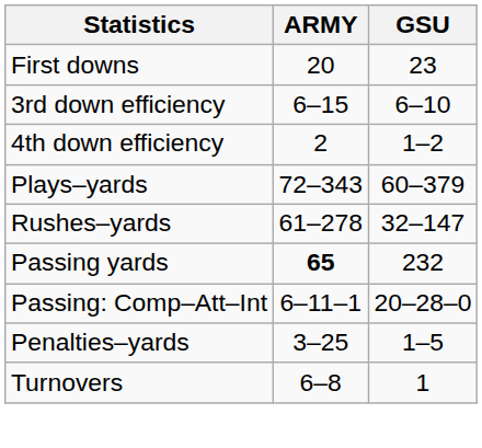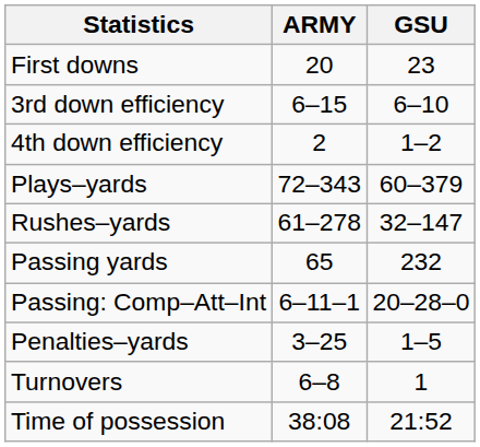Passing yards | ARMY: bold -> normal
+ row: Time of possession | 38:08 | 21:52
